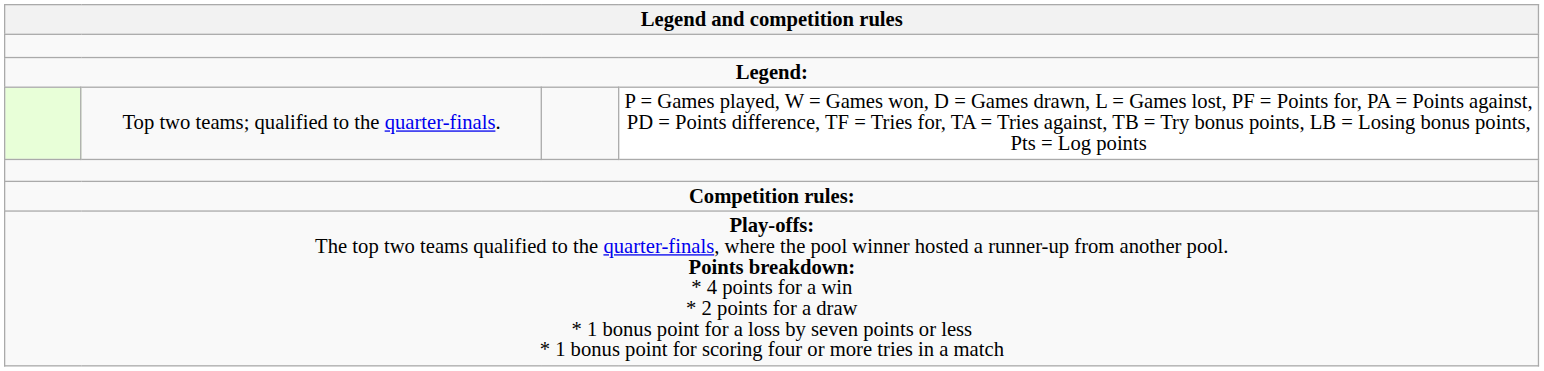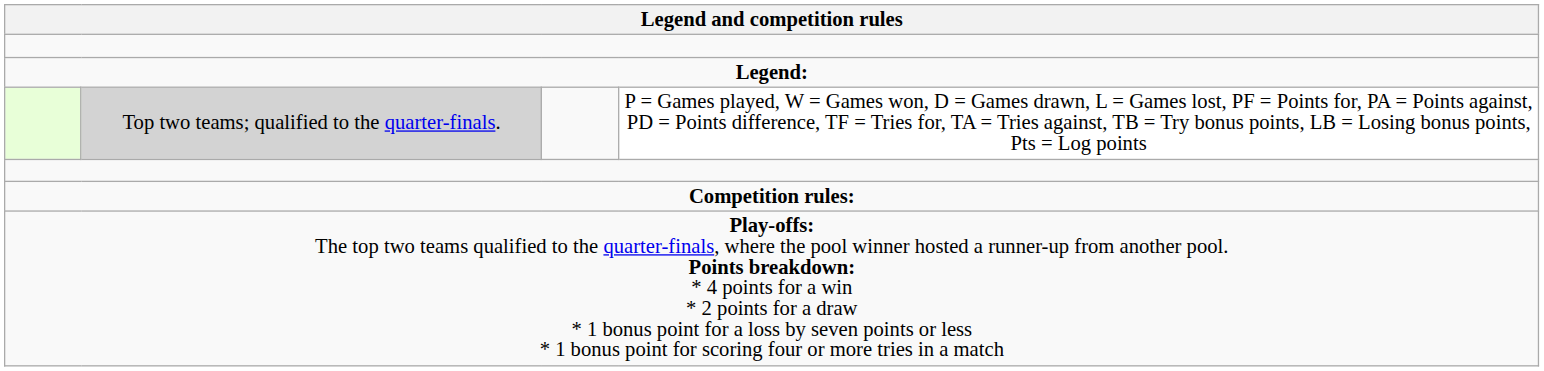Top two teams; qualified to the quarter-finals. | column 2: no background -> lightgrey background
